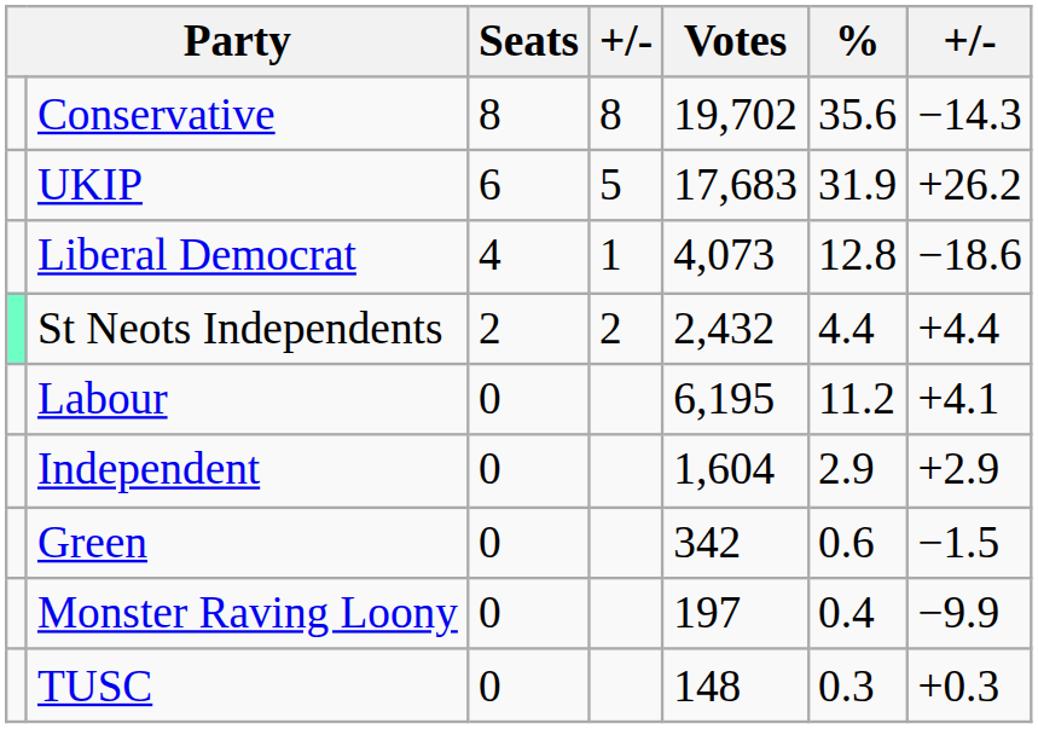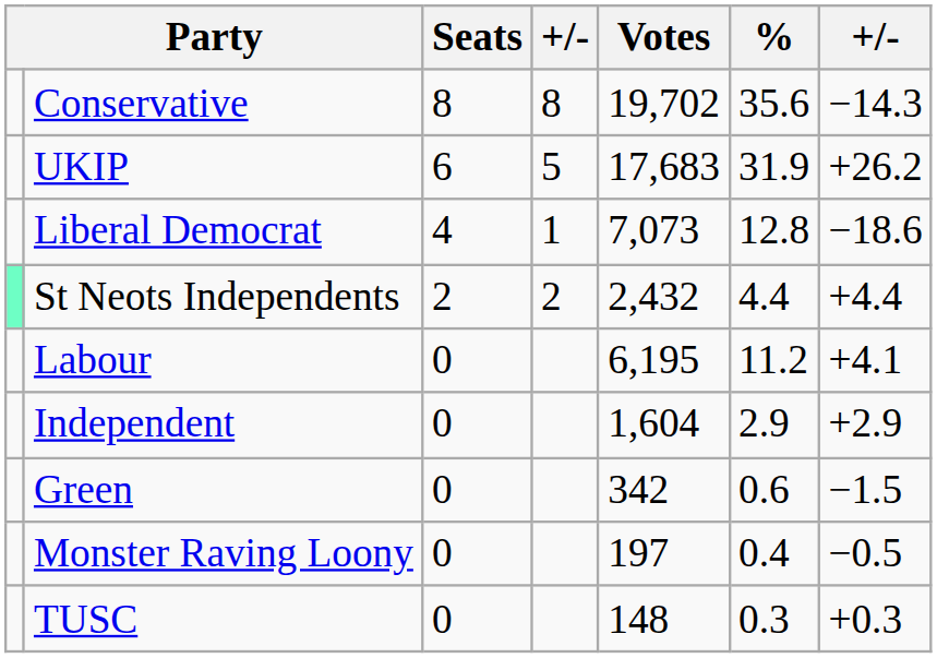Liberal Democrat | Votes: 4,073 -> 7,073
Monster Raving Loony | column 7: −9.9 -> −0.5
